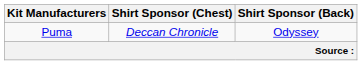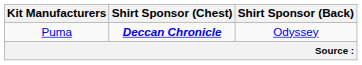Puma | Shirt Sponsor (Chest): normal -> bold
